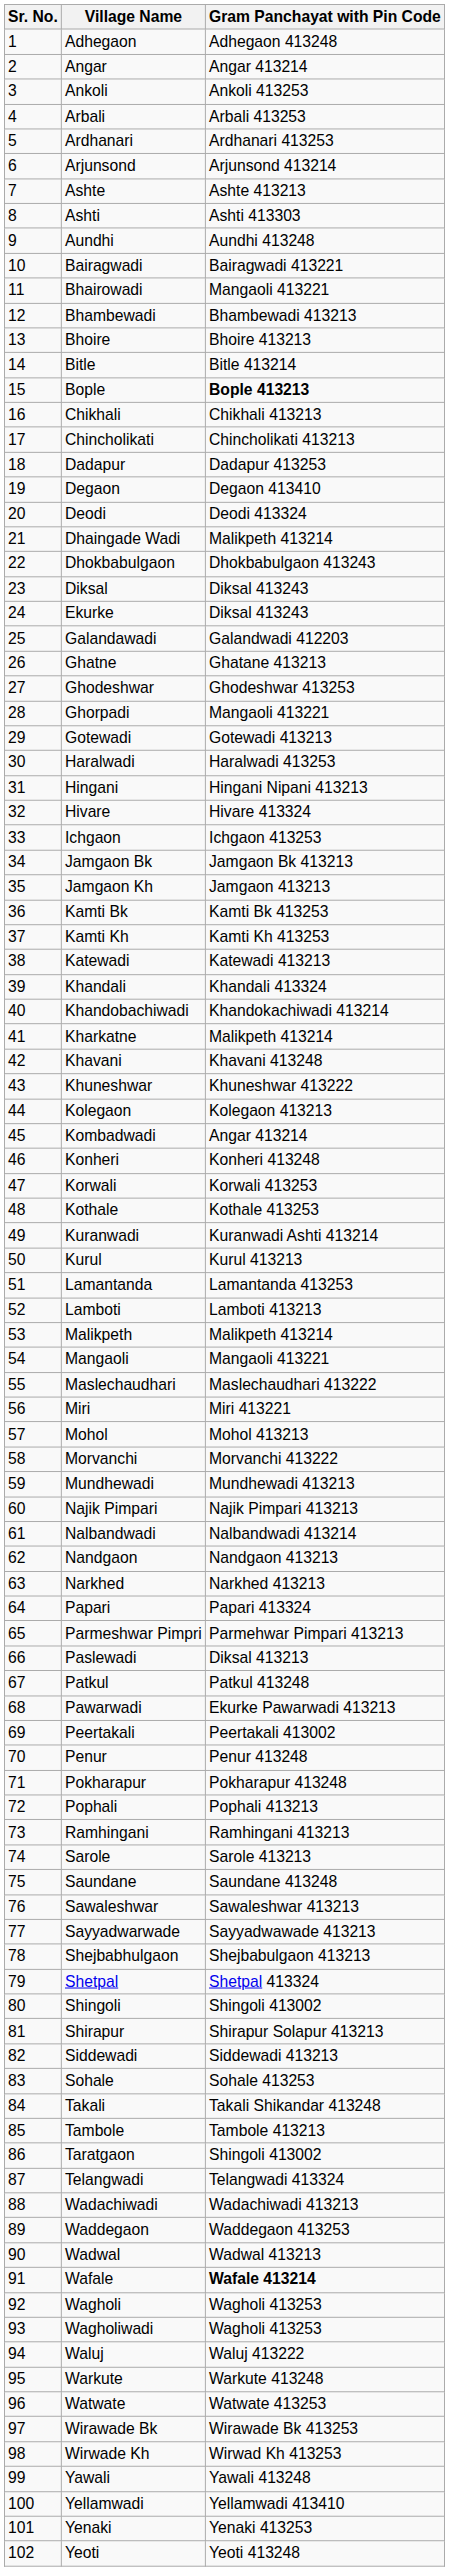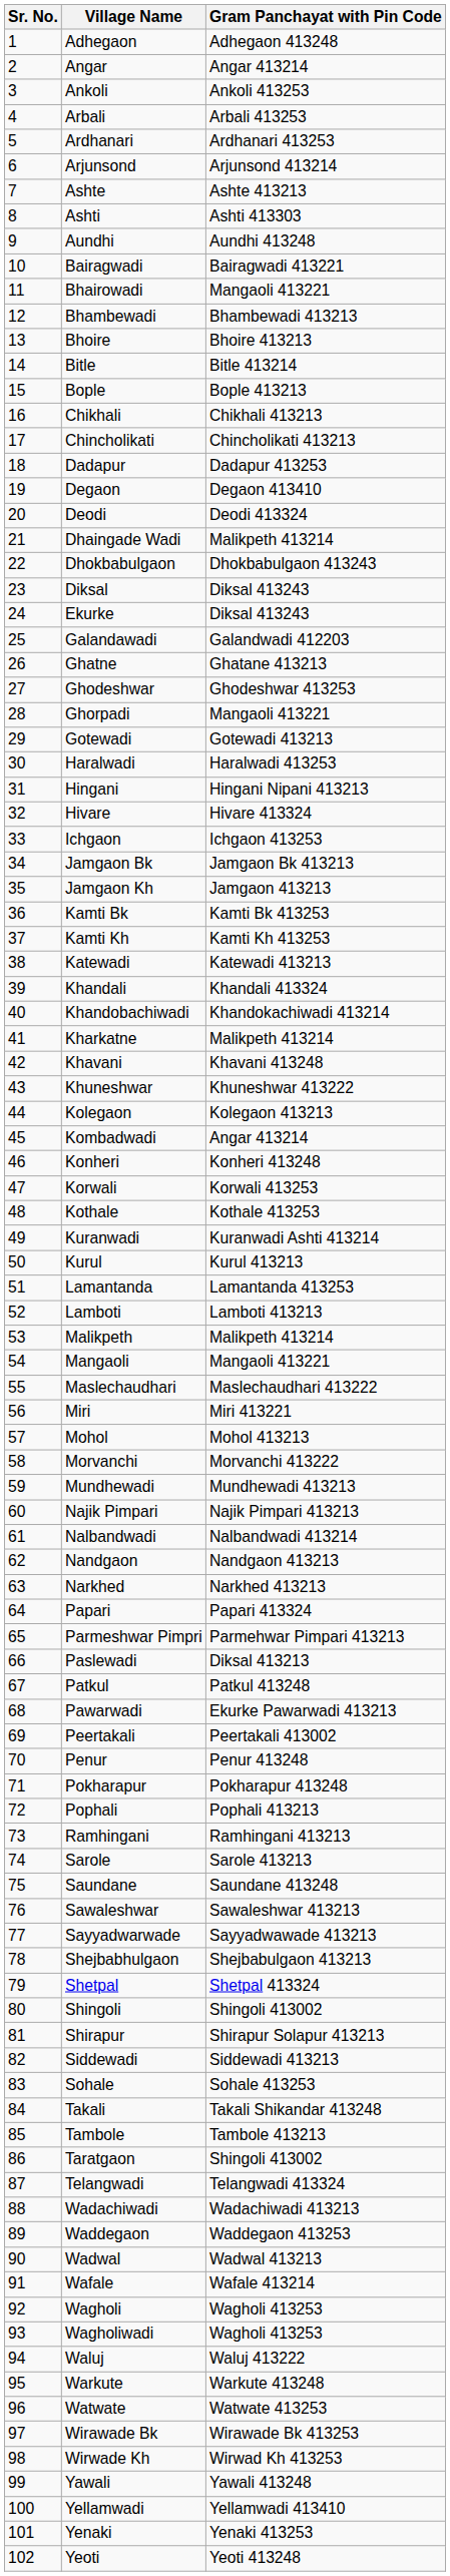Bople | Gram Panchayat with Pin Code: bold -> normal
Wafale | Gram Panchayat with Pin Code: bold -> normal
